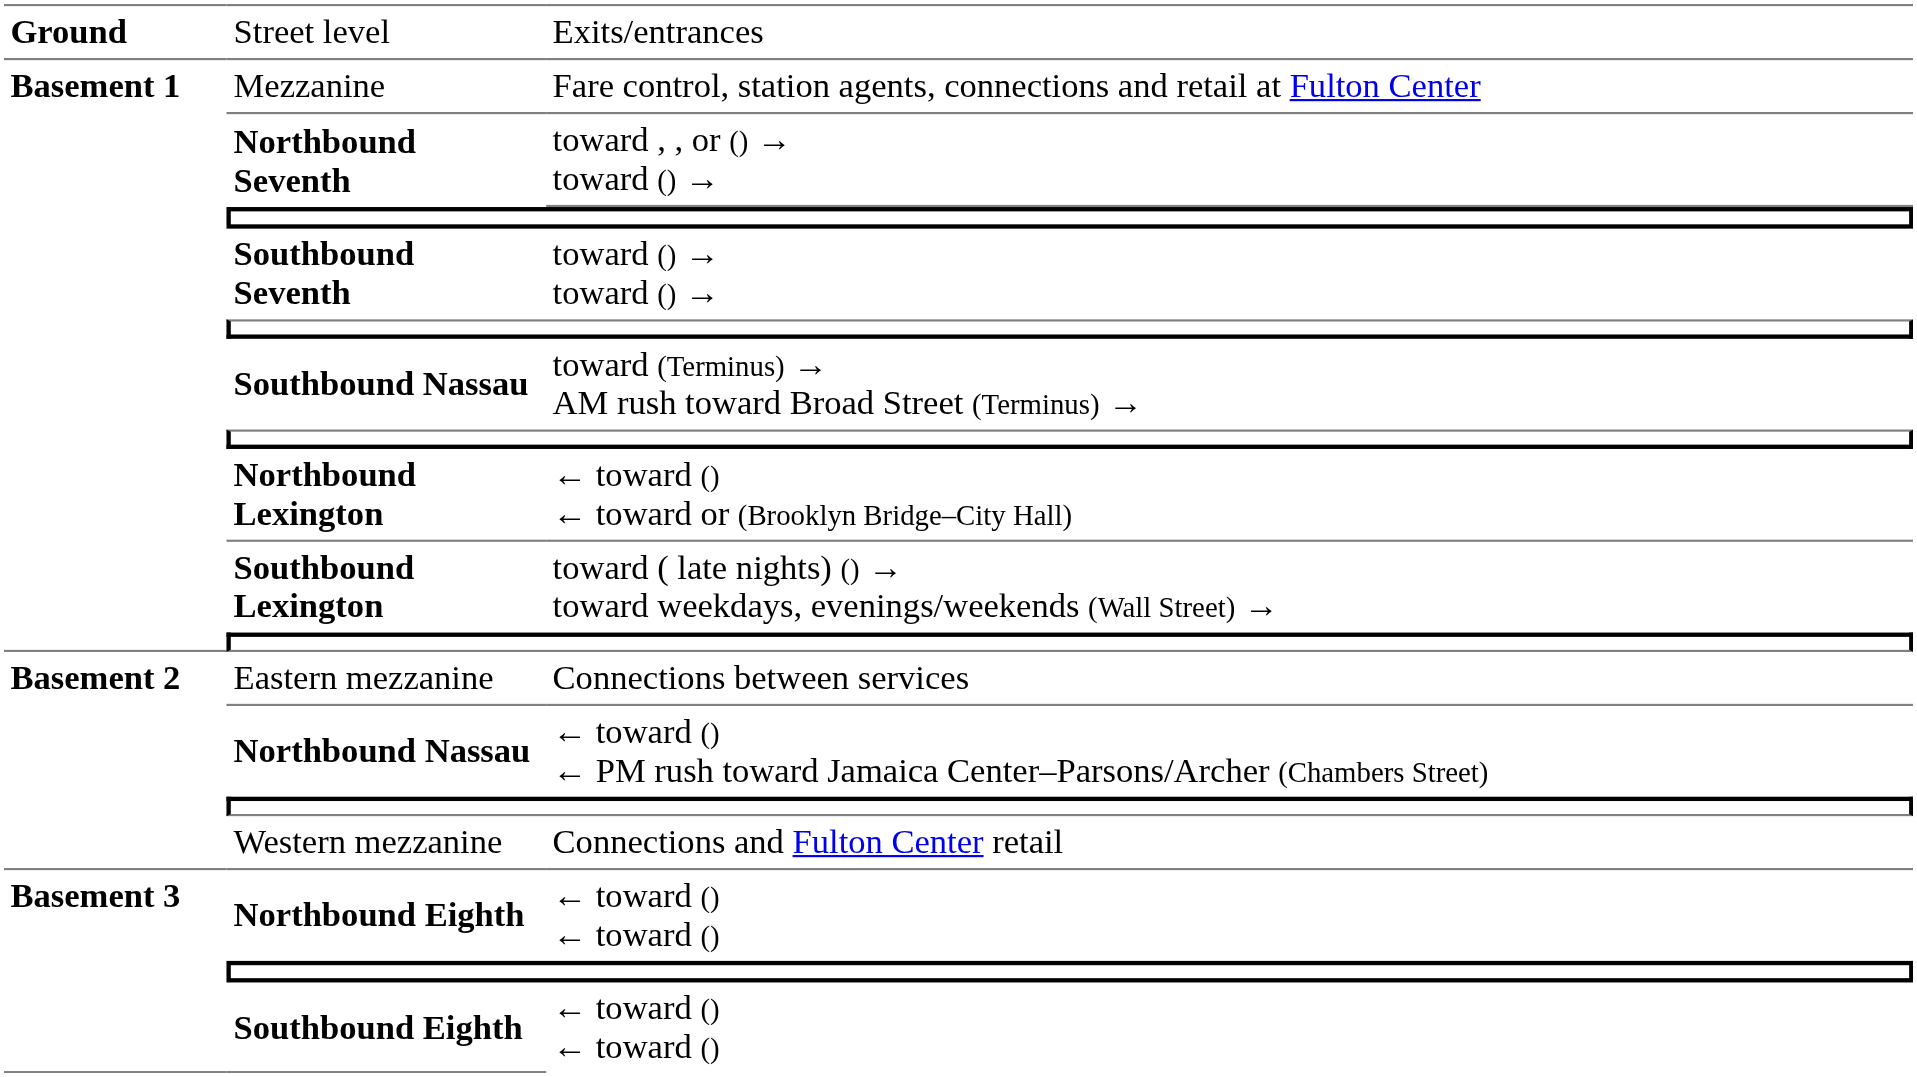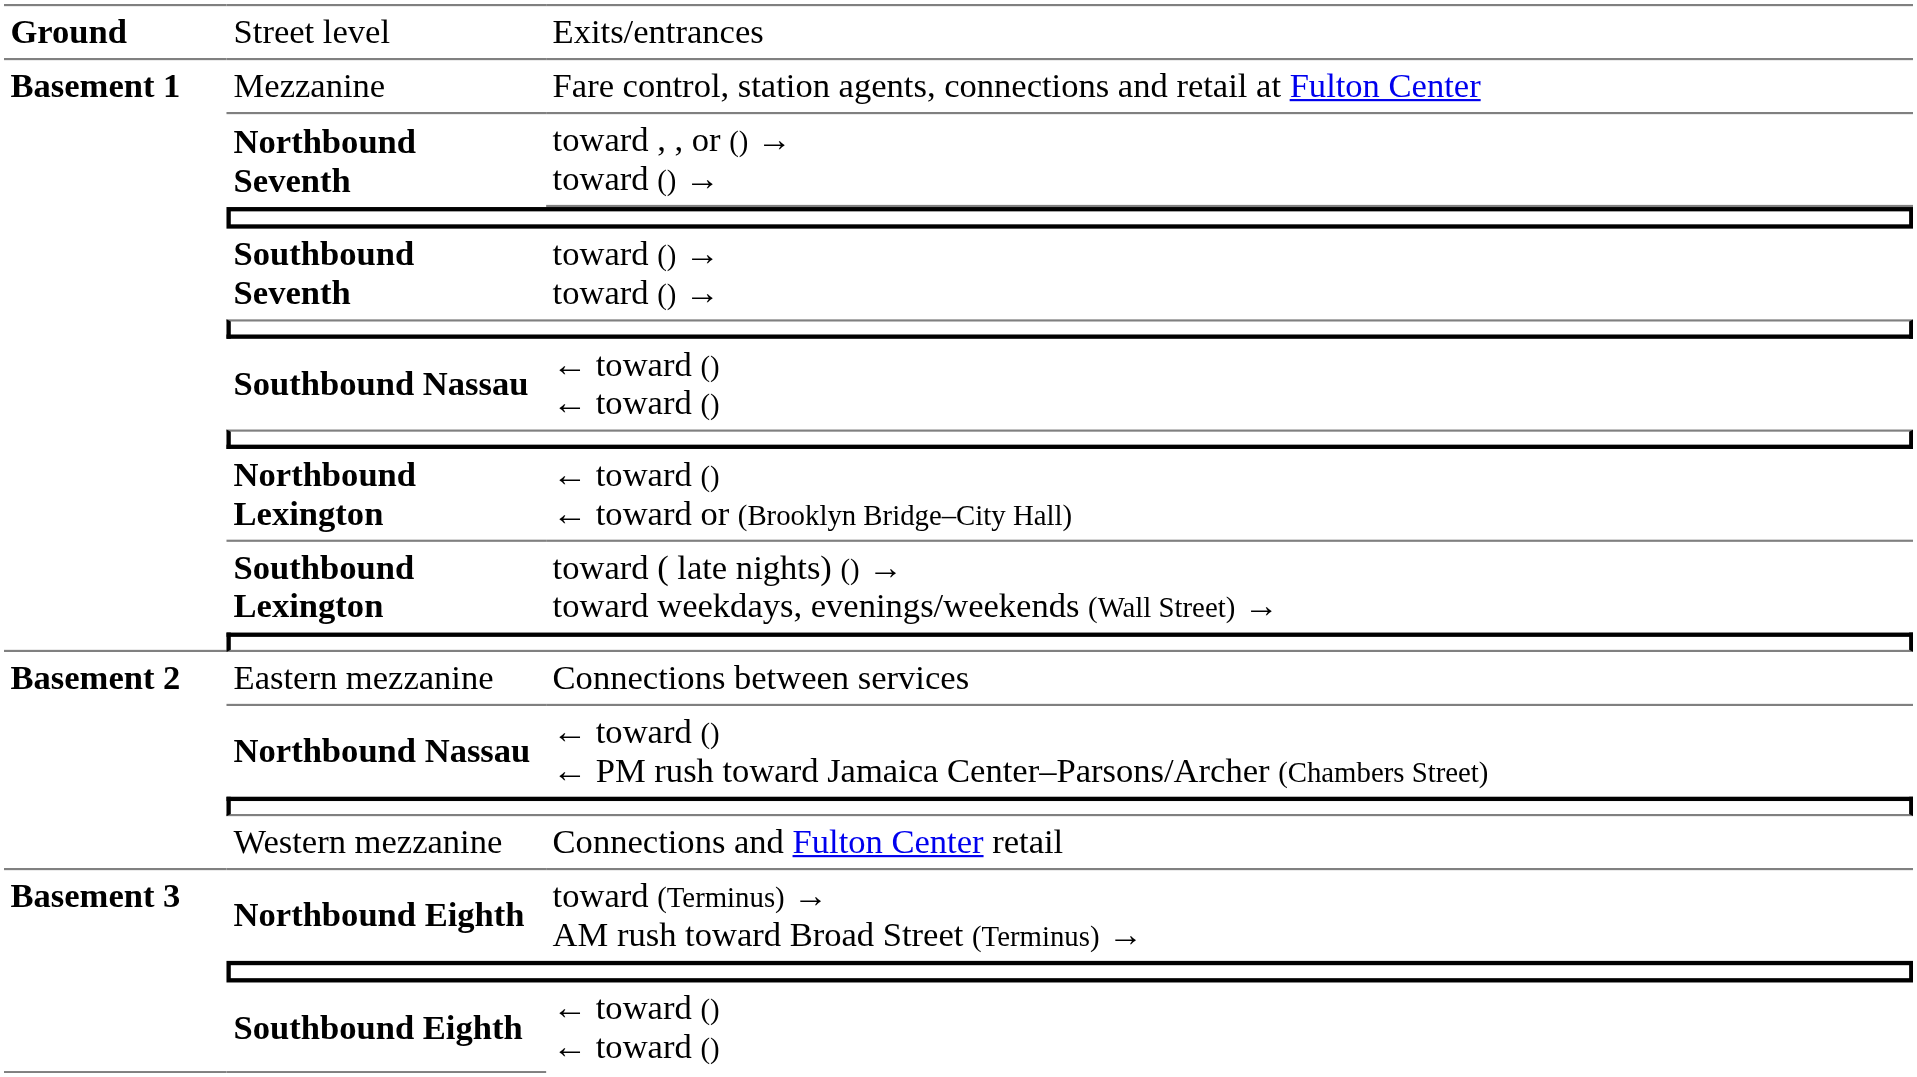Southbound Nassau | column 3: toward (Terminus) → AM rush toward Broad Street (Terminus) → -> ← toward () ← toward ()
Northbound Eighth | column 3: ← toward () ← toward () -> toward (Terminus) → AM rush toward Broad Street (Terminus) →
